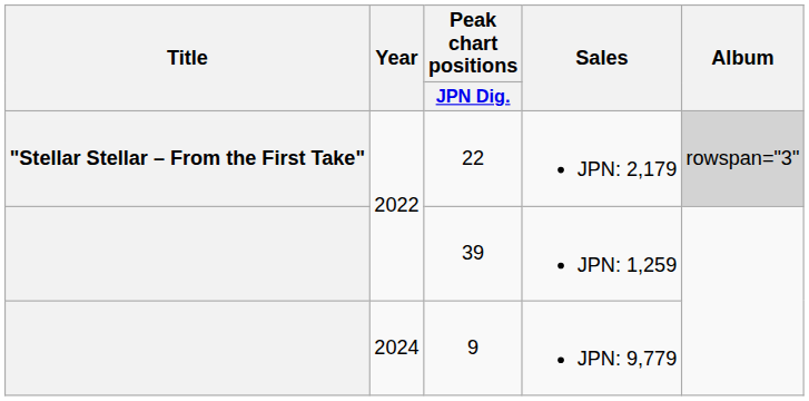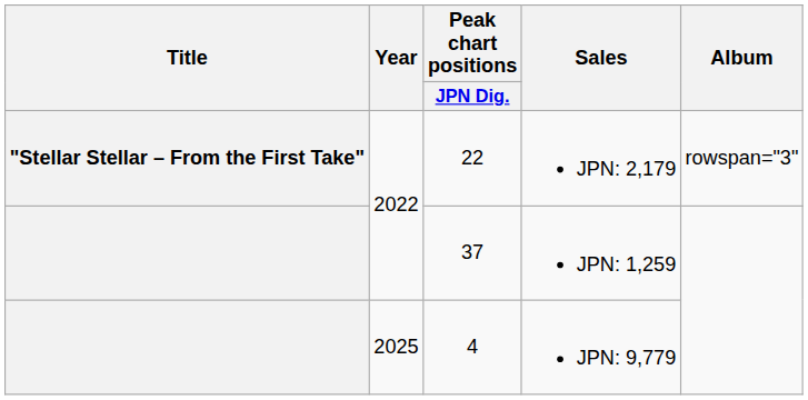JPN: 2,179 | Album: lightgrey background -> no background
JPN: 1,259 | Peak chart positions / JPN Dig.: 39 -> 37
JPN: 9,779 | Year: 2024 -> 2025
JPN: 9,779 | Peak chart positions / JPN Dig.: 9 -> 4
